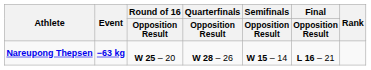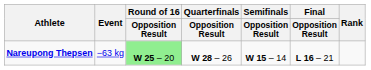Nareupong Thepsen | Event: bold -> normal
Nareupong Thepsen | Round of 16 / Opposition Result: no background -> lightgreen background
